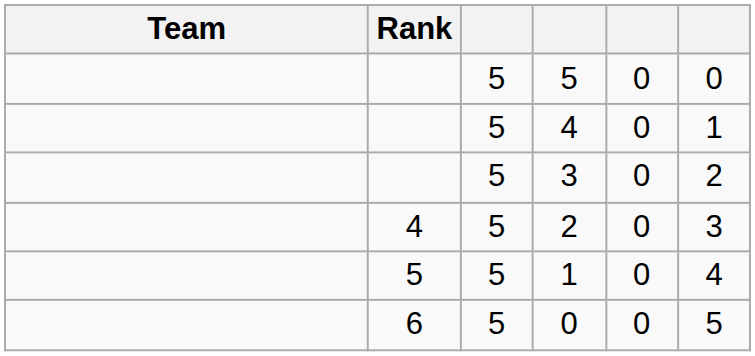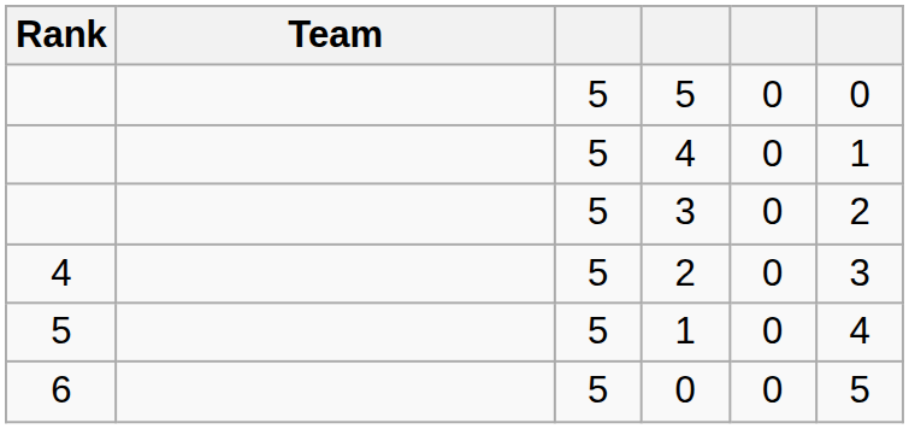columns swapped: Rank <-> Team
